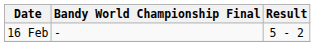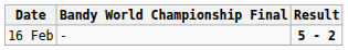16 Feb | Result: normal -> bold
